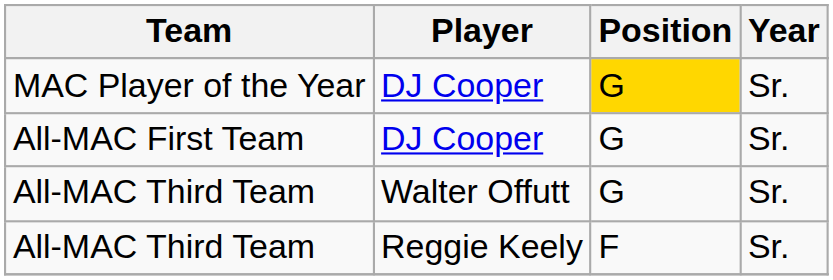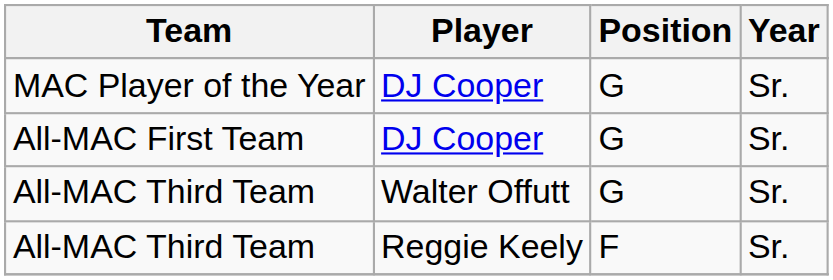MAC Player of the Year | Position: gold background -> no background
